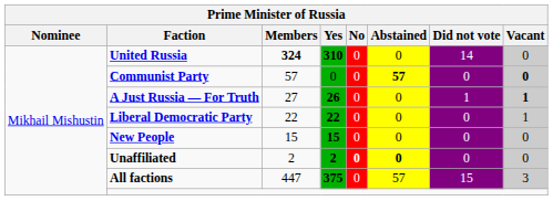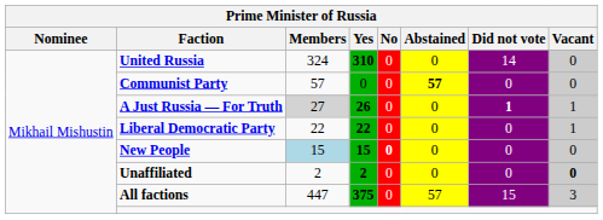United Russia | Members: bold -> normal
Communist Party | Vacant: bold -> normal
A Just Russia — For Truth | Members: no background -> lightgrey background
A Just Russia — For Truth | Did not vote: normal -> bold
A Just Russia — For Truth | Vacant: bold -> normal
New People | Members: no background -> lightblue background
New People | No: normal -> bold
Unaffiliated | No: bold -> normal
Unaffiliated | Abstained: bold -> normal
Unaffiliated | Vacant: normal -> bold
